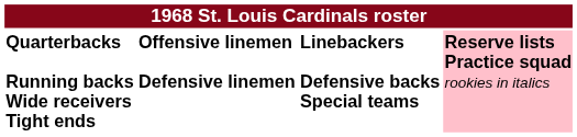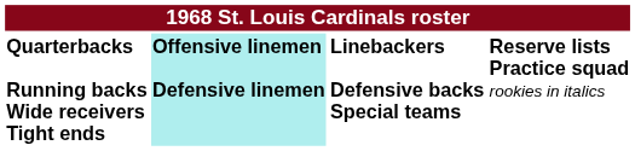Quarterbacks Running backs Wide receivers Tight ends | column 2: no background -> paleturquoise background
Quarterbacks Running backs Wide receivers Tight ends | column 4: pink background -> no background
